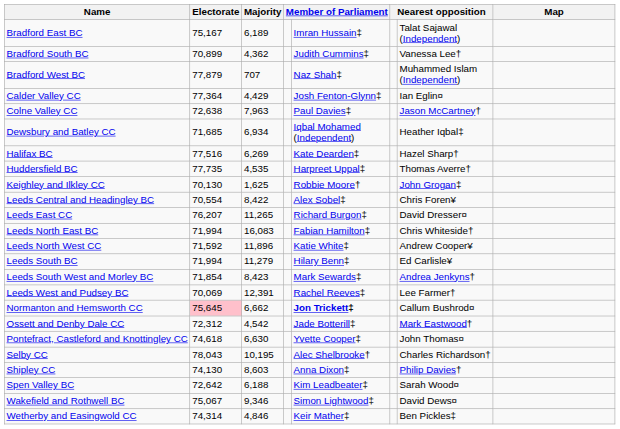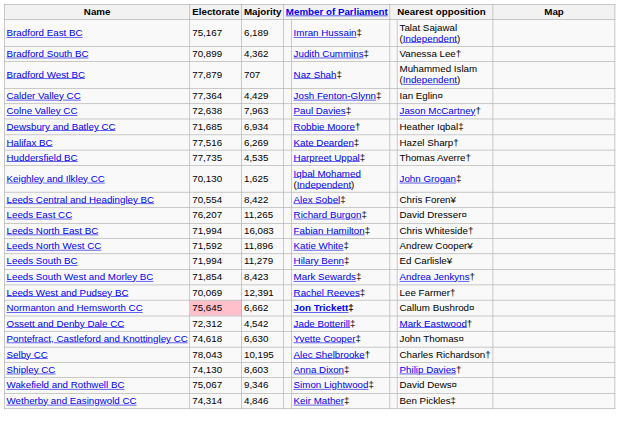Dewsbury and Batley CC | column 5: Iqbal Mohamed (Independent) -> Robbie Moore†
Keighley and Ilkley CC | column 5: Robbie Moore† -> Iqbal Mohamed (Independent)
- row: Spen Valley BC | 72,642 | 6,188 | Kim Leadbeater‡ | Sarah Wood¤
